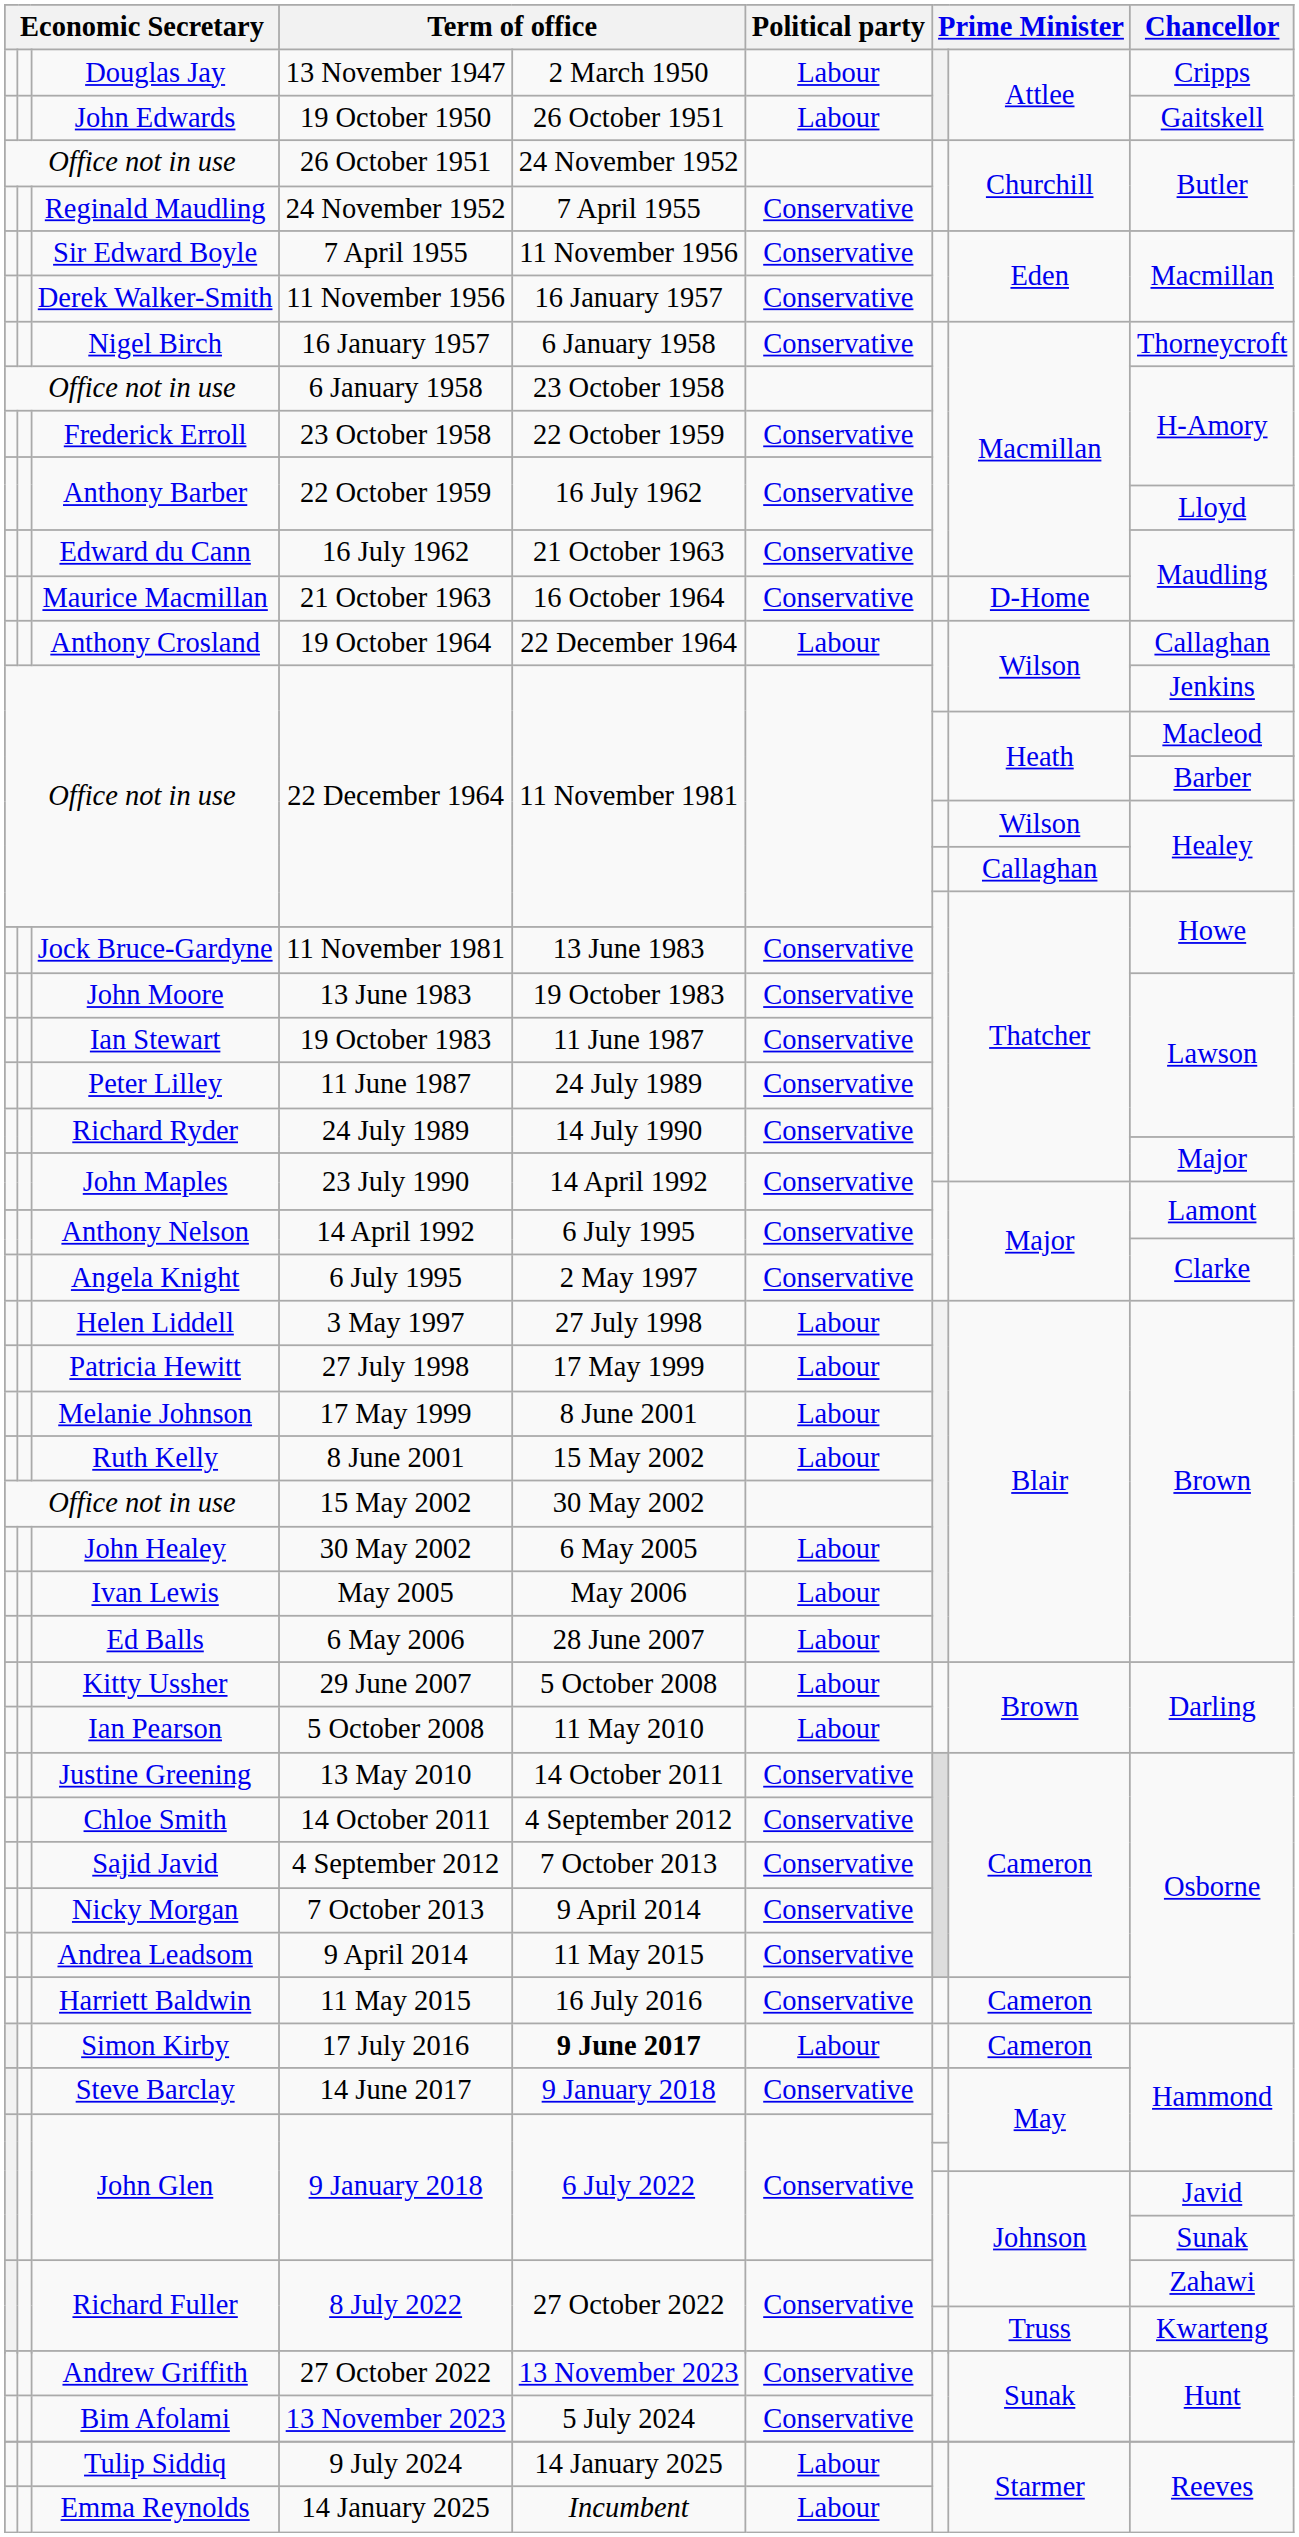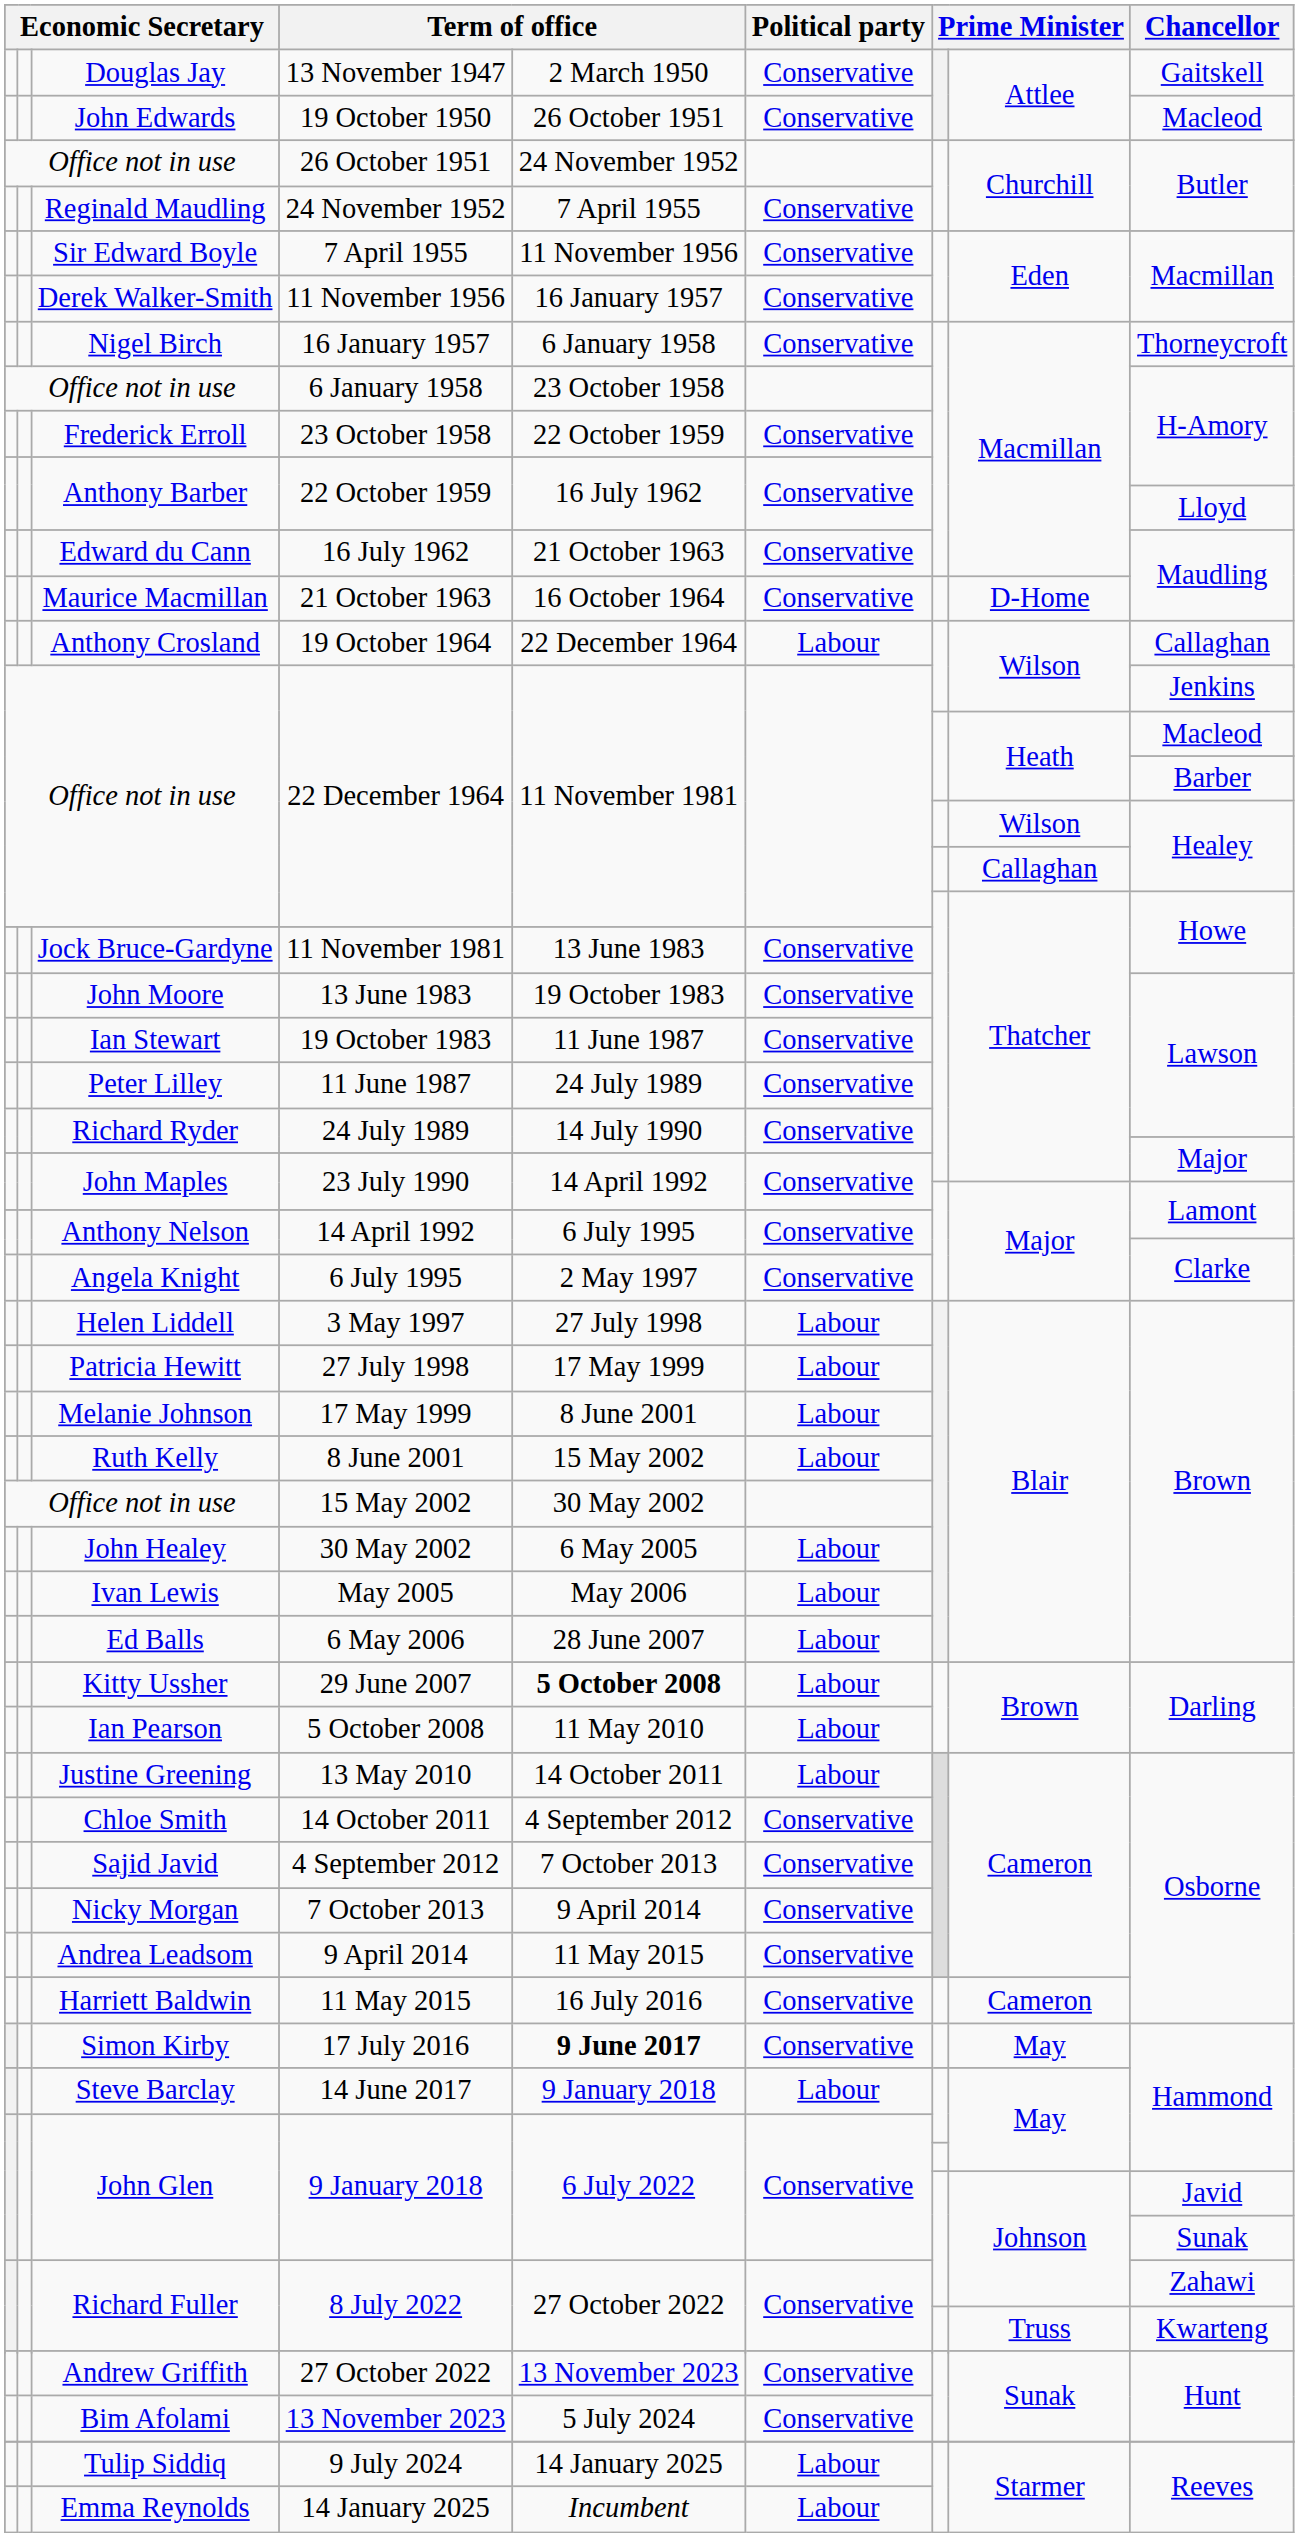13 November 1947 | Political party: Labour -> Conservative
13 November 1947 | Chancellor: Cripps -> Gaitskell
19 October 1950 | Political party: Labour -> Conservative
19 October 1950 | Chancellor: Gaitskell -> Macleod
29 June 2007 | column 5: normal -> bold
13 May 2010 | Political party: Conservative -> Labour
17 July 2016 | Political party: Labour -> Conservative
17 July 2016 | column 8: Cameron -> May
14 June 2017 | Political party: Conservative -> Labour
